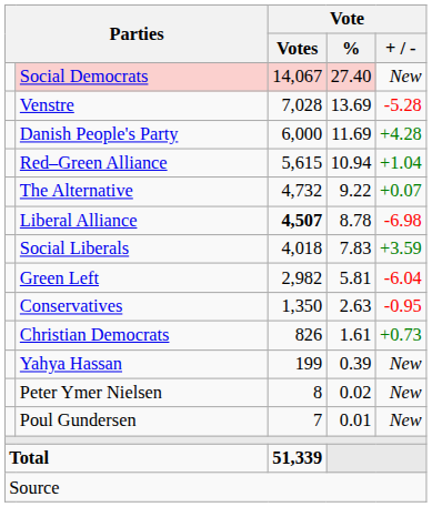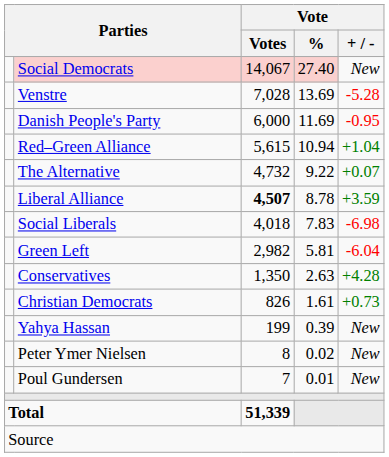Danish People's Party | Vote / + / -: +4.28 -> -0.95
Liberal Alliance | Vote / + / -: -6.98 -> +3.59
Social Liberals | Vote / + / -: +3.59 -> -6.98
Conservatives | Vote / + / -: -0.95 -> +4.28
